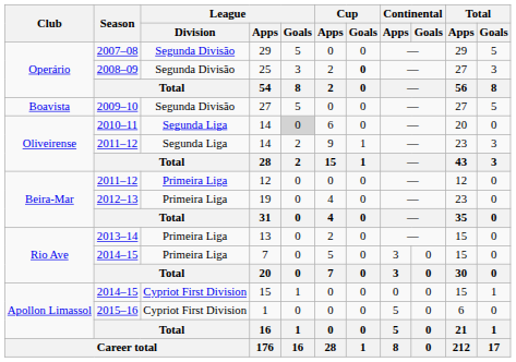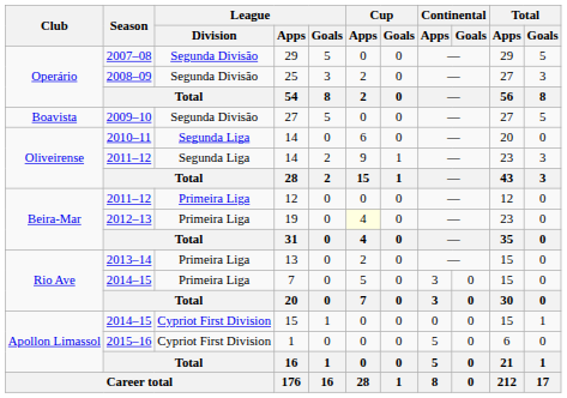25 | Cup / Goals: bold -> normal
2010–11 / 14 | League / Goals: lightgrey background -> no background
19 | Cup / Apps: no background -> lightyellow background
